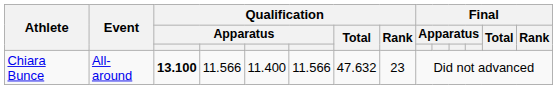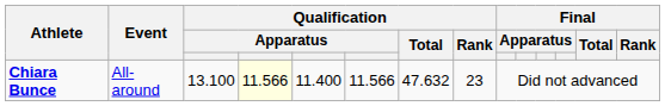row 4 | Athlete: normal -> bold
row 4 | column 3: bold -> normal
row 4 | column 4: no background -> lightyellow background
